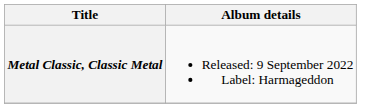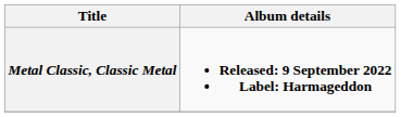Metal Classic, Classic Metal | Album details: normal -> bold
